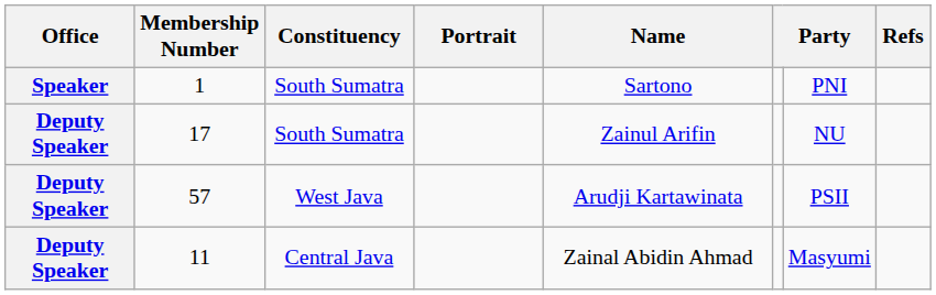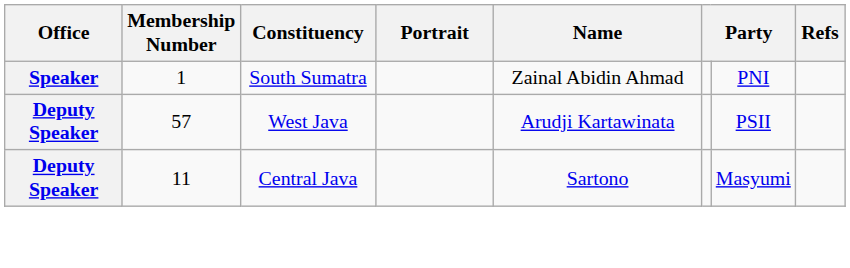1 | Name: Sartono -> Zainal Abidin Ahmad
- row: Deputy Speaker | 17 | South Sumatra | Zainul Arifin | NU
11 | Name: Zainal Abidin Ahmad -> Sartono
